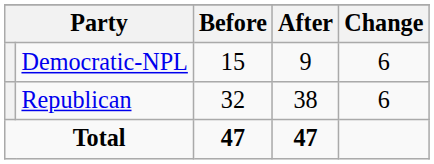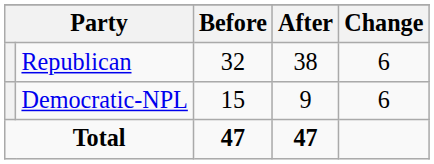rows swapped: Republican <-> Democratic-NPL
